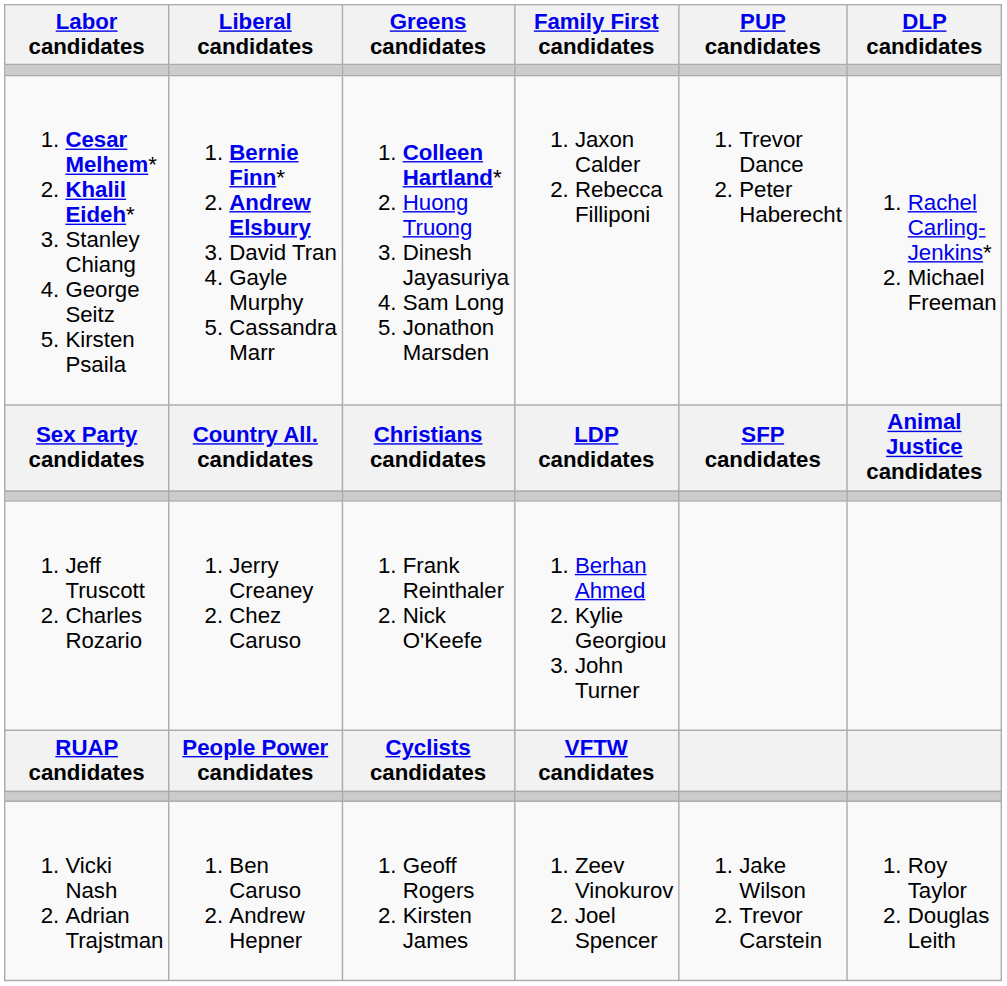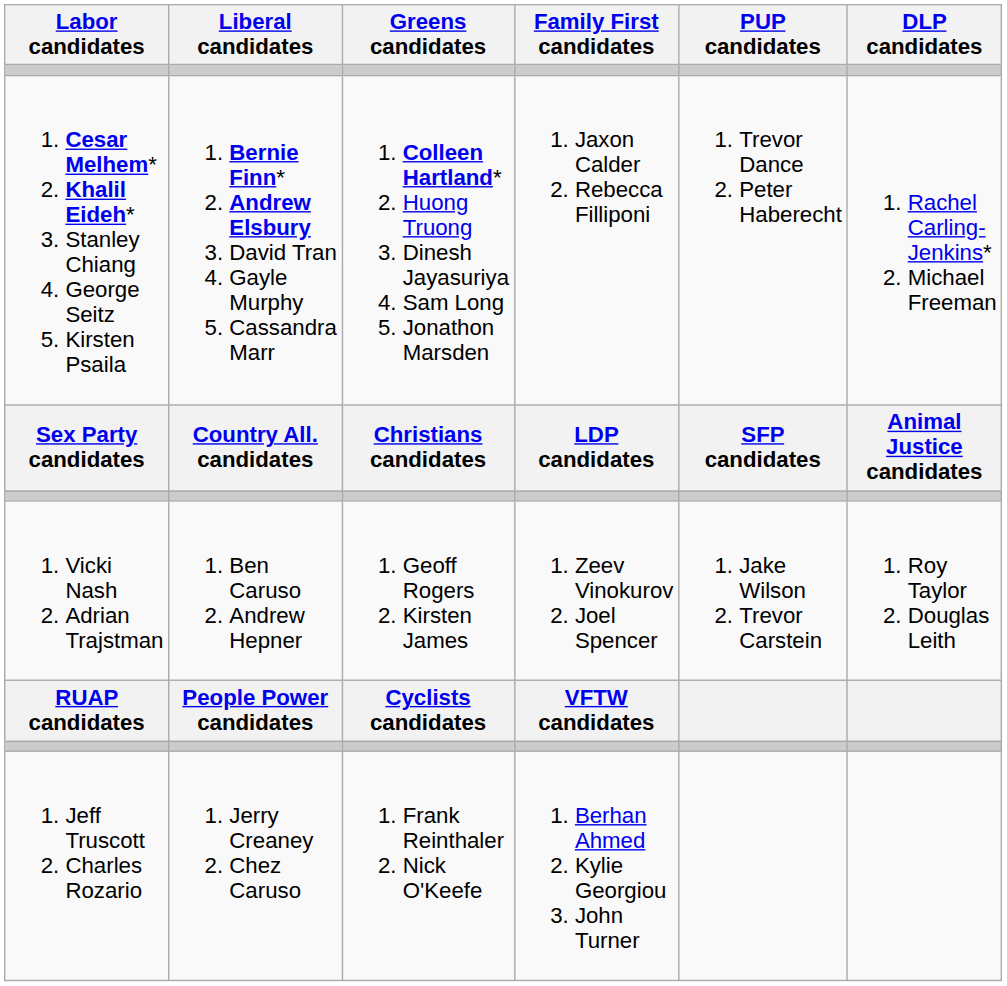rows swapped: Vicki Nash Adrian Trajstman <-> Jeff Truscott Charles Rozario
